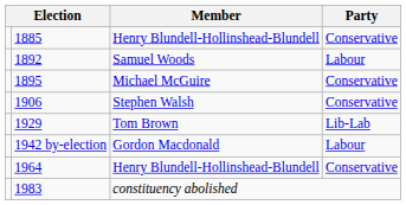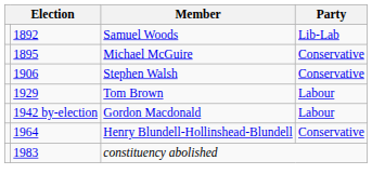- row: 1885 | Henry Blundell-Hollinshead-Blundell | Conservative
1892 | Party: Labour -> Lib-Lab
1929 | Party: Lib-Lab -> Labour
